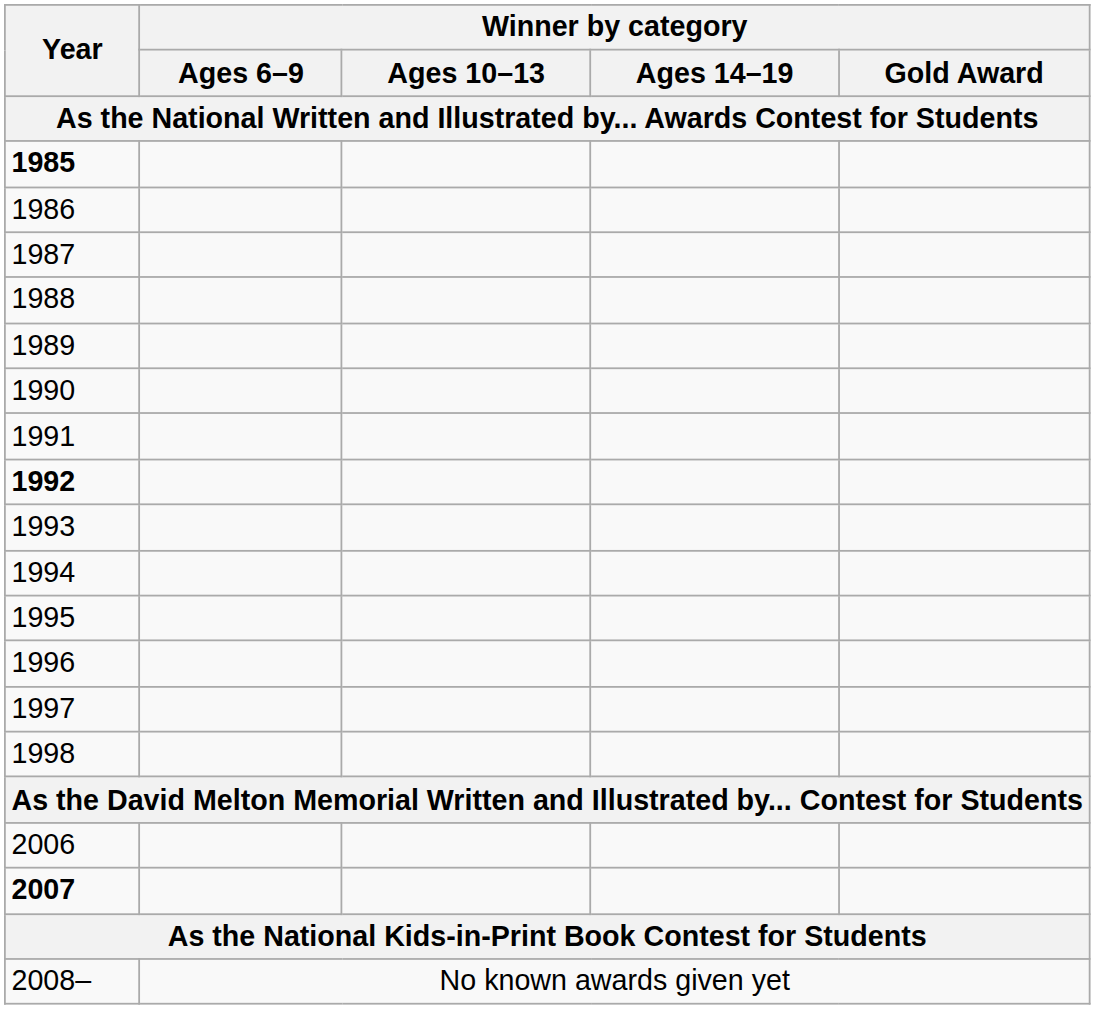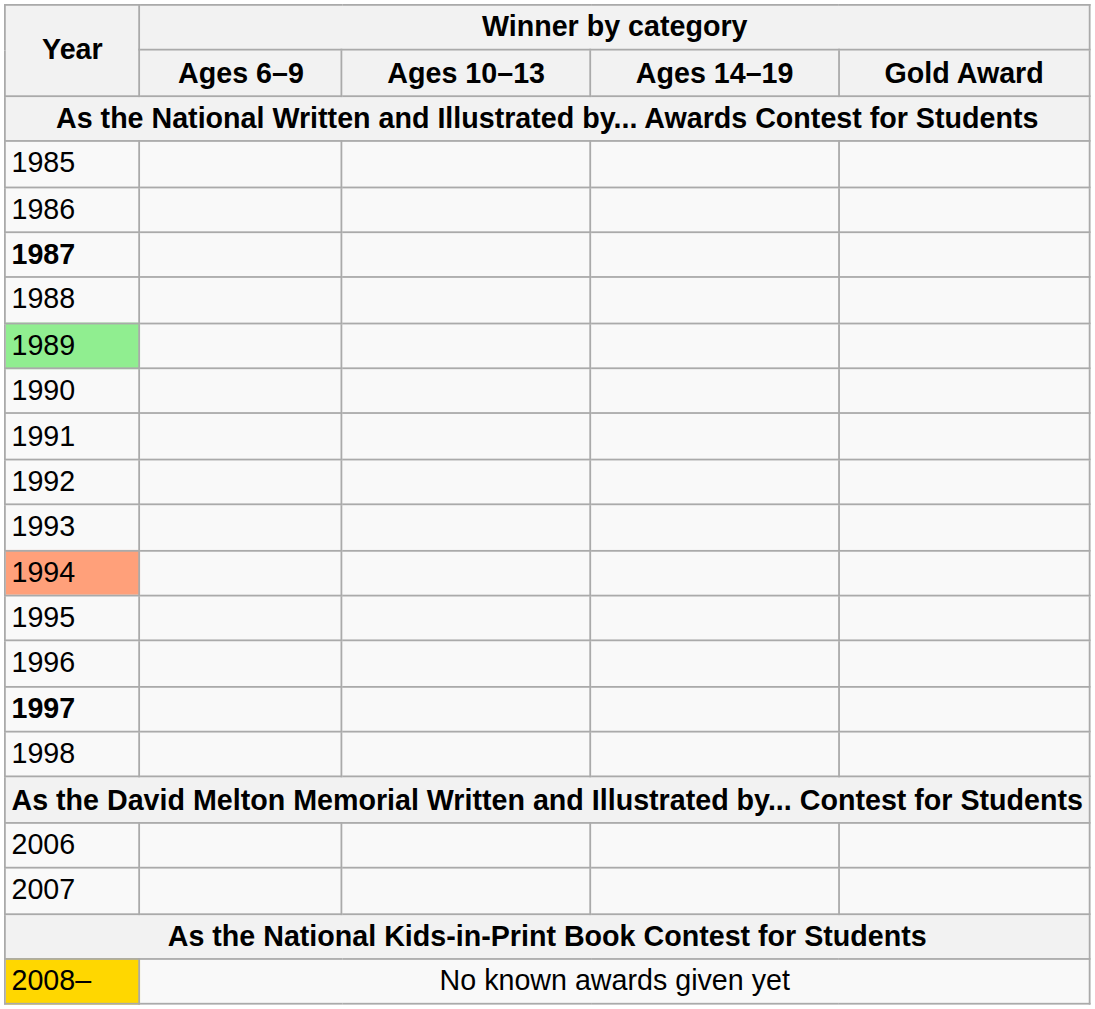1985 | Year: bold -> normal
1987 | Year: normal -> bold
1989 | Year: no background -> lightgreen background
1992 | Year: bold -> normal
1994 | Year: no background -> lightsalmon background
1997 | Year: normal -> bold
2007 | Year: bold -> normal
2008– | Year: no background -> gold background
